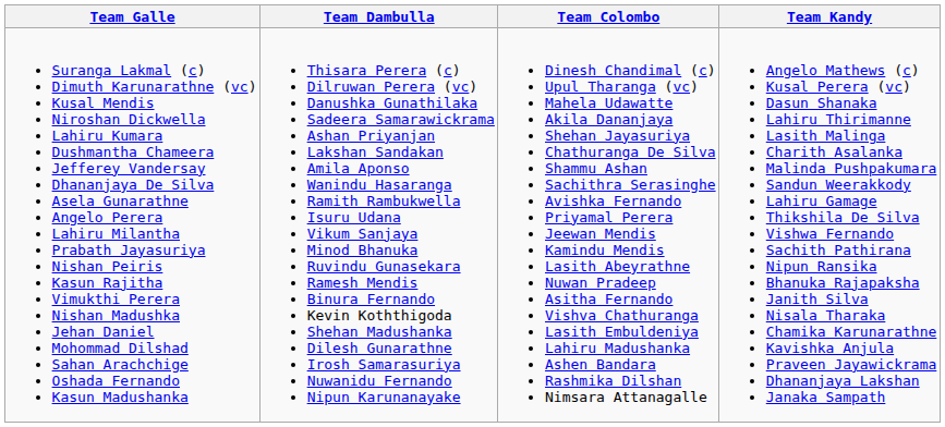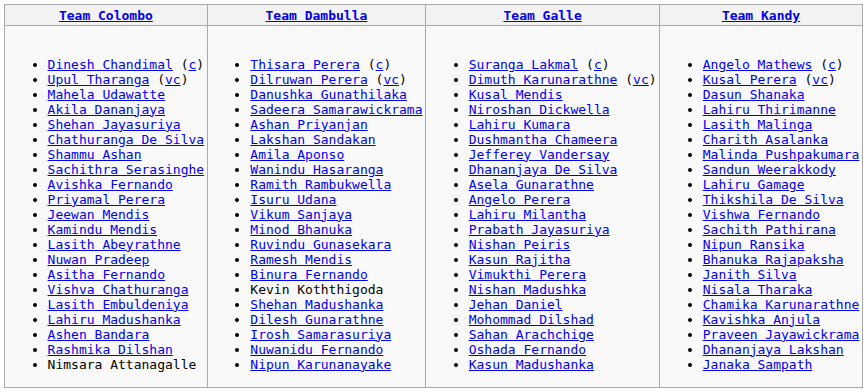columns swapped: Team Colombo <-> Team Galle
